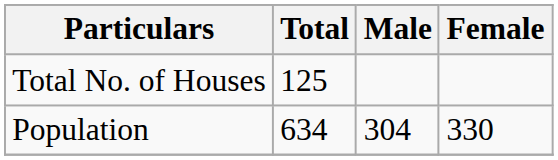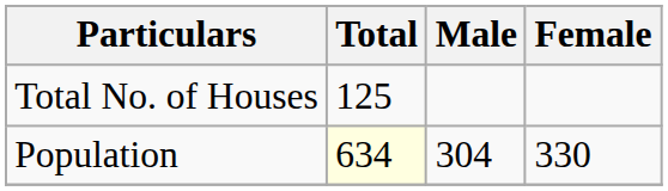Population | Total: no background -> lightyellow background
